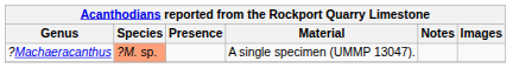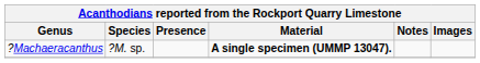?Machaeracanthus | Species: lightsalmon background -> no background
?Machaeracanthus | Material: normal -> bold
